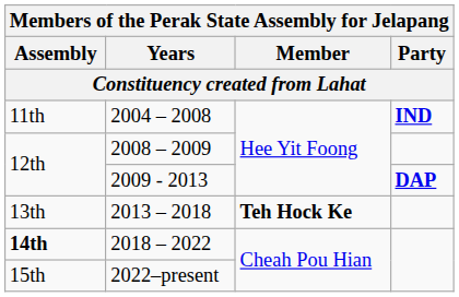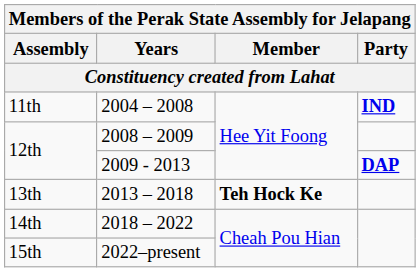2018 – 2022 | Assembly: bold -> normal
